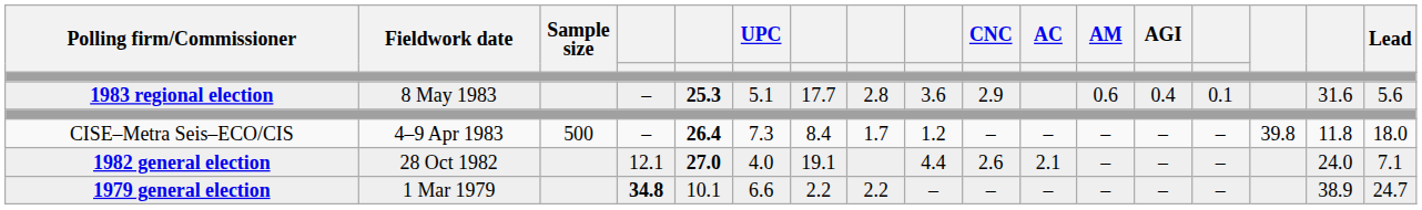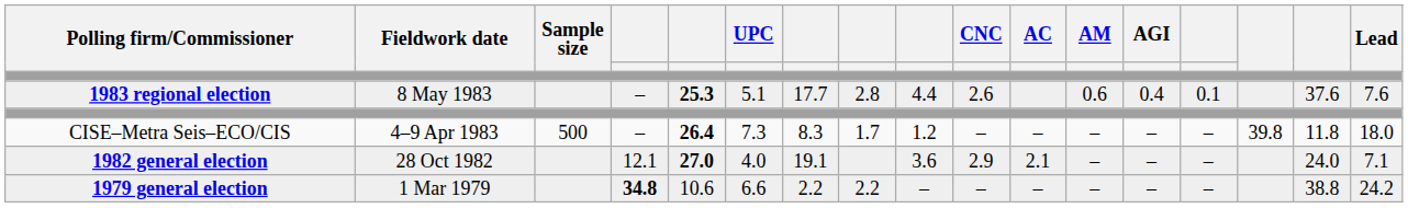1983 regional election | column 9: 3.6 -> 4.4
1983 regional election | CNC: 2.9 -> 2.6
1983 regional election | column 16: 31.6 -> 37.6
1983 regional election | Lead: 5.6 -> 7.6
CISE–Metra Seis–ECO/CIS | column 7: 8.4 -> 8.3
1982 general election | column 9: 4.4 -> 3.6
1982 general election | CNC: 2.6 -> 2.9
1979 general election | column 5: 10.1 -> 10.6
1979 general election | column 16: 38.9 -> 38.8
1979 general election | Lead: 24.7 -> 24.2
